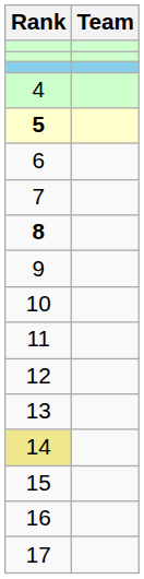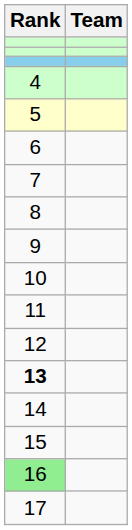row 6 | Rank: bold -> normal
row 9 | Rank: bold -> normal
row 14 | Rank: normal -> bold
row 15 | Rank: khaki background -> no background
row 17 | Rank: no background -> lightgreen background
